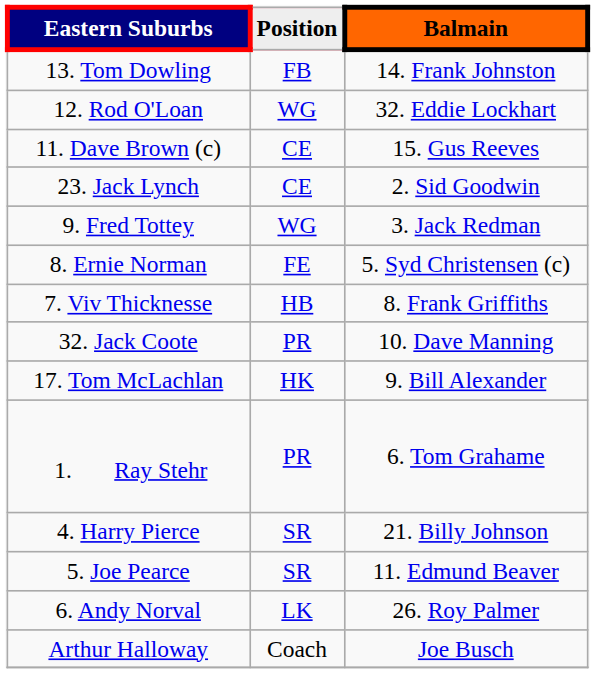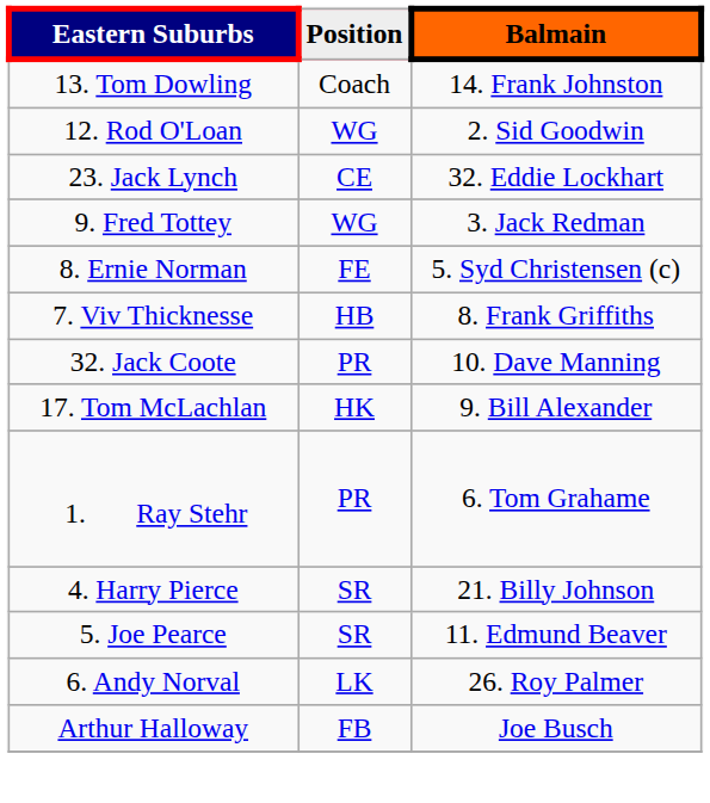13. Tom Dowling | Position: FB -> Coach
12. Rod O'Loan | Balmain: 32. Eddie Lockhart -> 2. Sid Goodwin
- row: 11. Dave Brown (c) | CE | 15. Gus Reeves
23. Jack Lynch | Balmain: 2. Sid Goodwin -> 32. Eddie Lockhart
Arthur Halloway | Position: Coach -> FB
